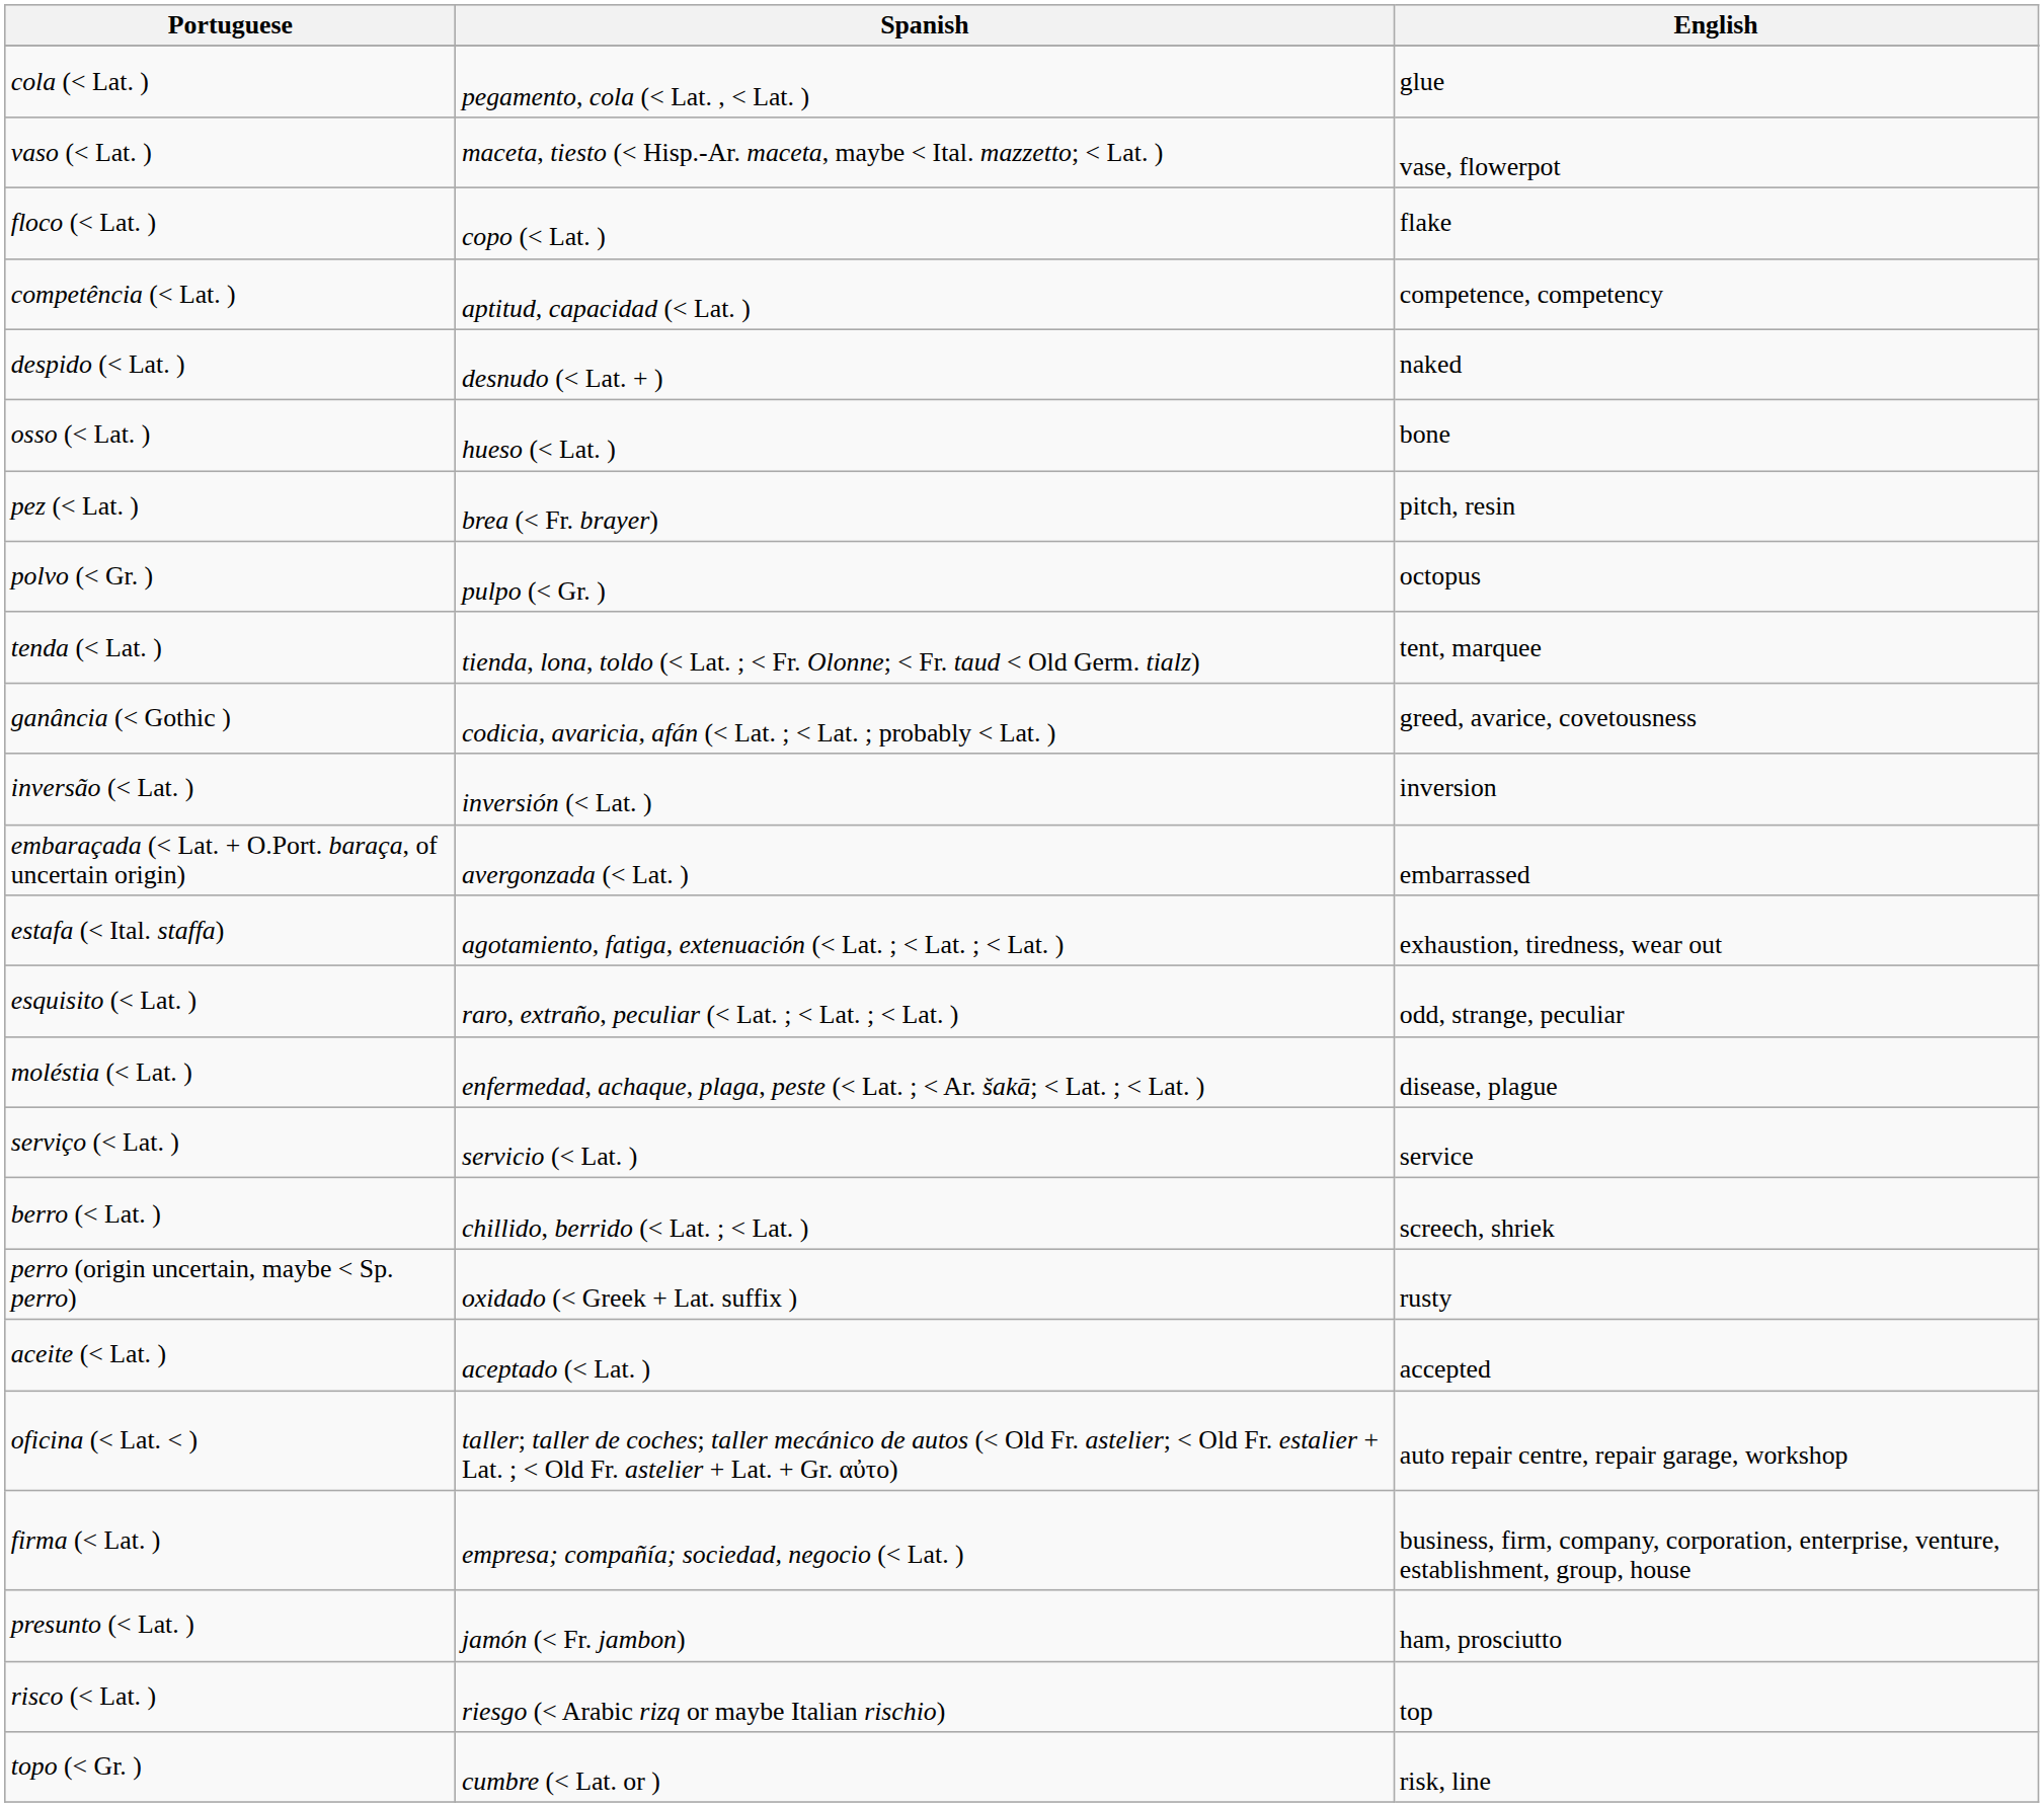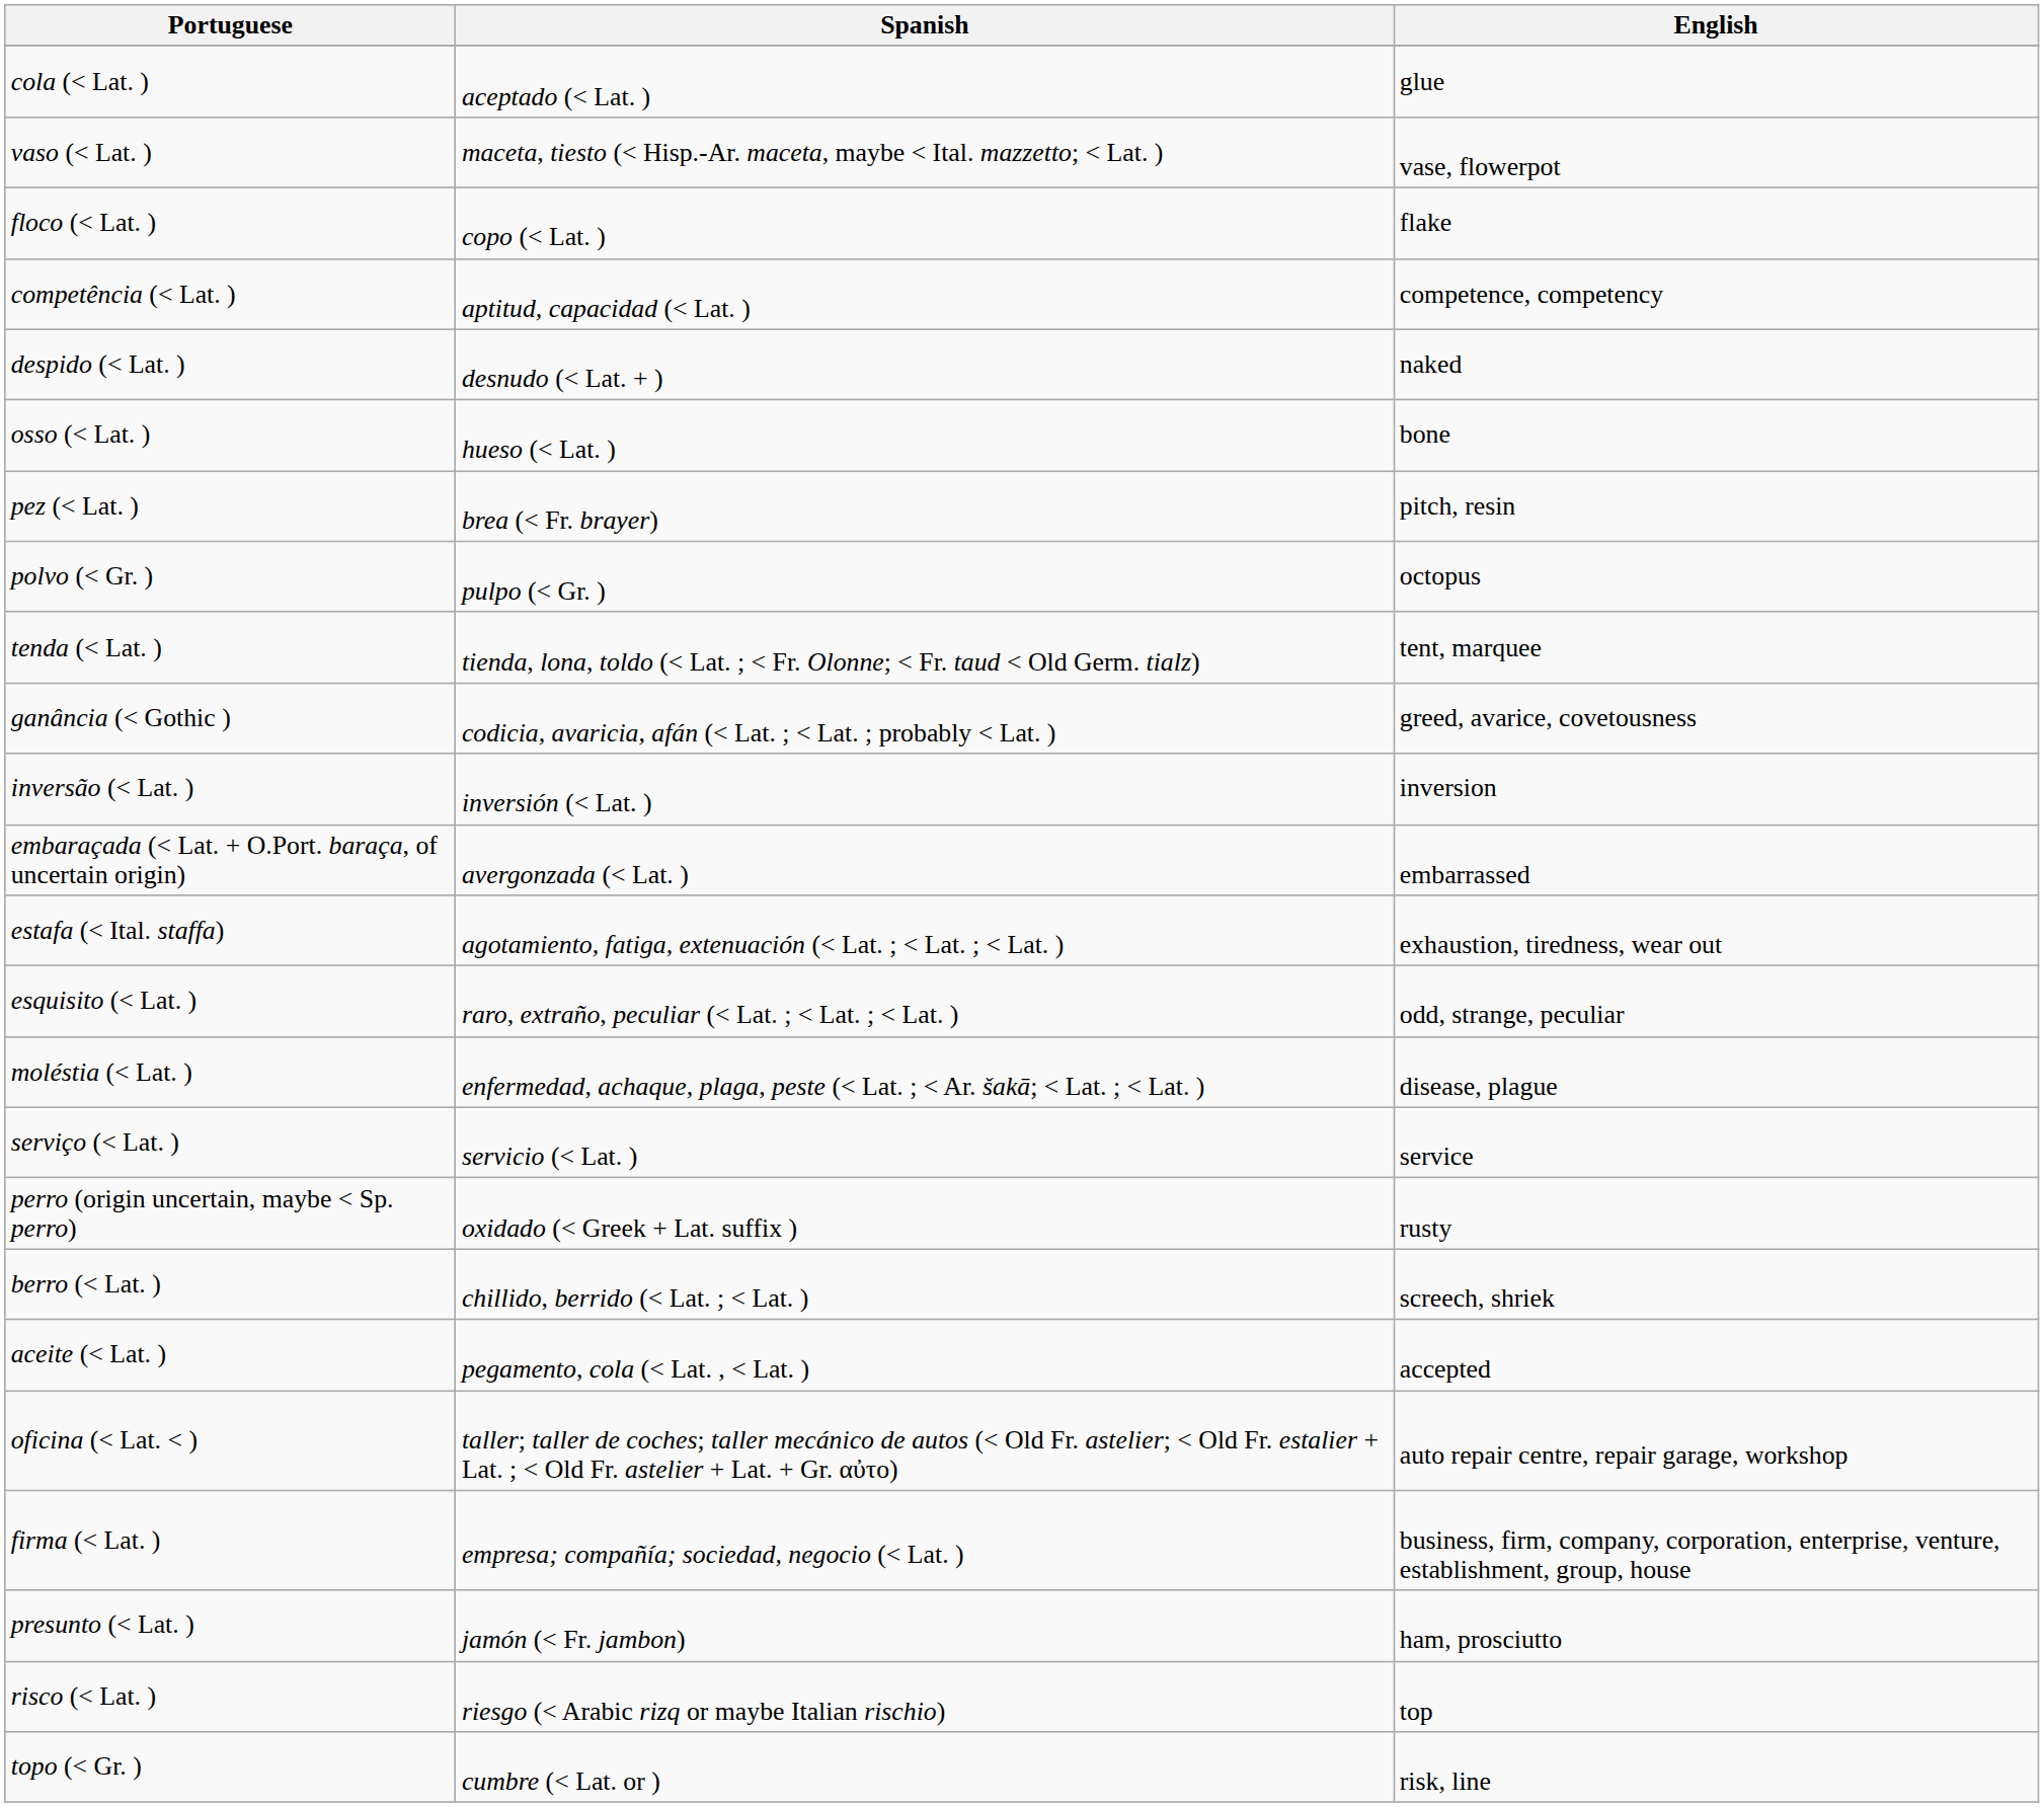cola (< Lat. ) | Spanish: pegamento, cola (< Lat. , < Lat. ) -> aceptado (< Lat. )
rows swapped: perro (origin uncertain, maybe < Sp. perro) <-> berro (< Lat. )
aceite (< Lat. ) | Spanish: aceptado (< Lat. ) -> pegamento, cola (< Lat. , < Lat. )
